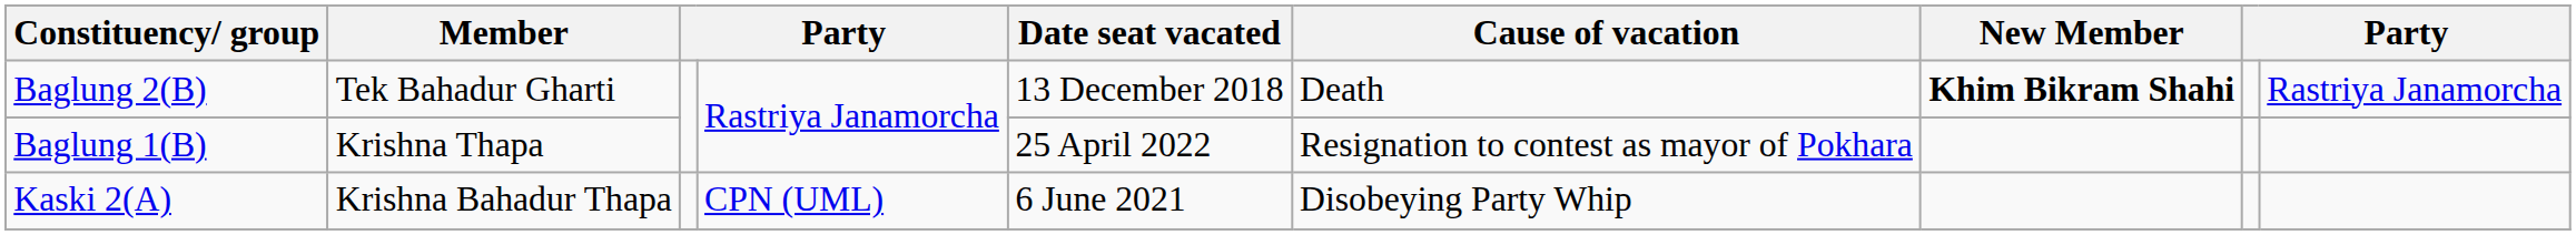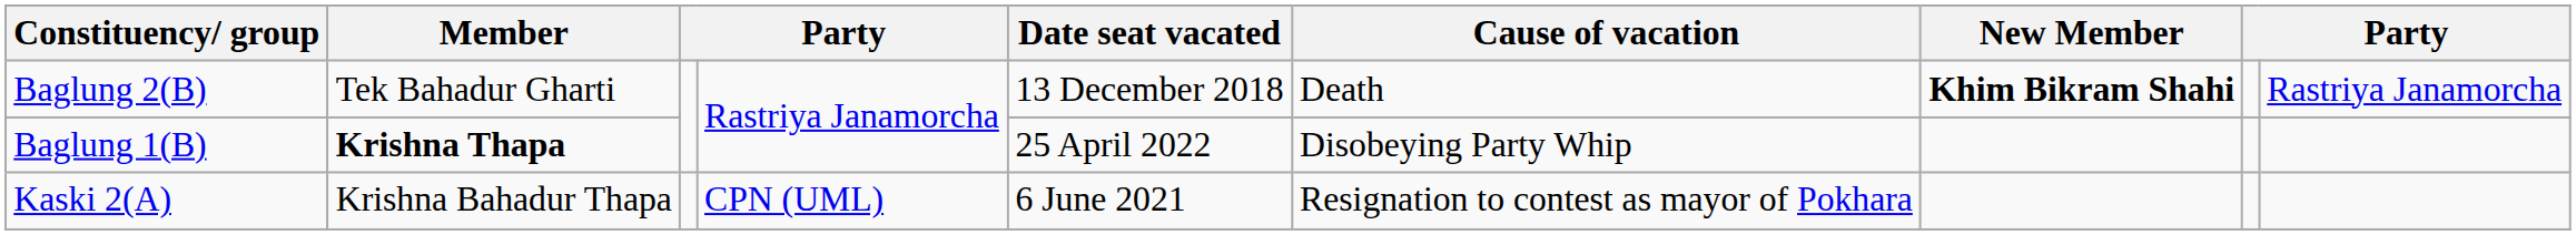Baglung 1(B) | Member: normal -> bold
Baglung 1(B) | Cause of vacation: Resignation to contest as mayor of Pokhara -> Disobeying Party Whip
Kaski 2(A) | Cause of vacation: Disobeying Party Whip -> Resignation to contest as mayor of Pokhara
